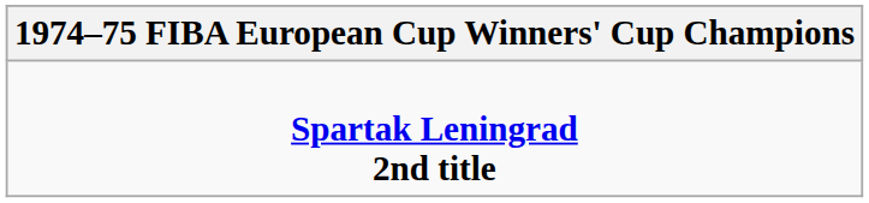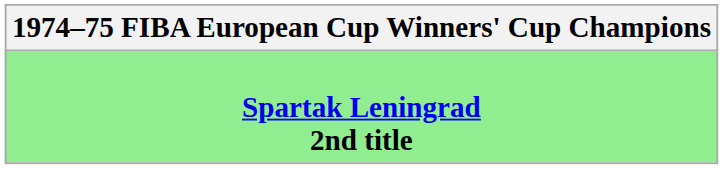row 2 | column 1: no background -> lightgreen background
